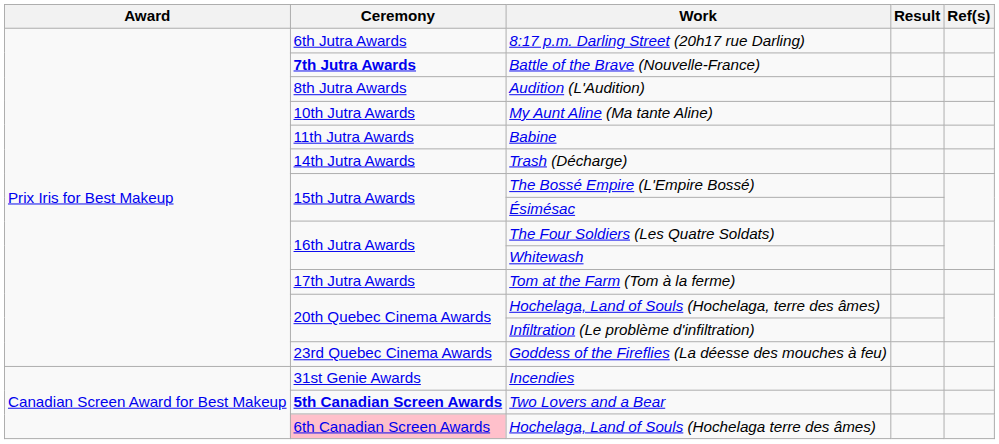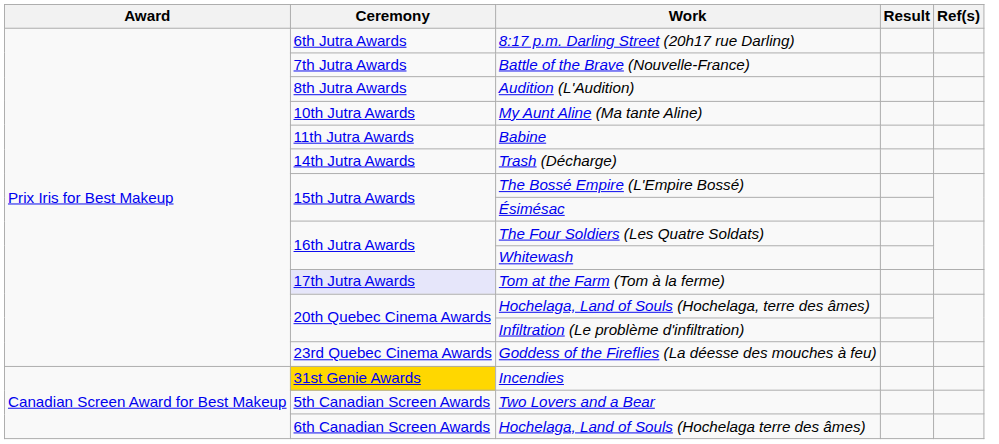Battle of the Brave (Nouvelle-France) | Ceremony: bold -> normal
Tom at the Farm (Tom à la ferme) | Ceremony: no background -> lavender background
Incendies | Ceremony: no background -> gold background
Two Lovers and a Bear | Ceremony: bold -> normal
Hochelaga, Land of Souls (Hochelaga terre des âmes) | Ceremony: pink background -> no background
